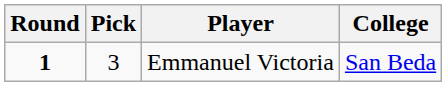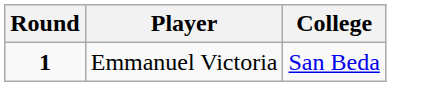- column: Pick | 3
